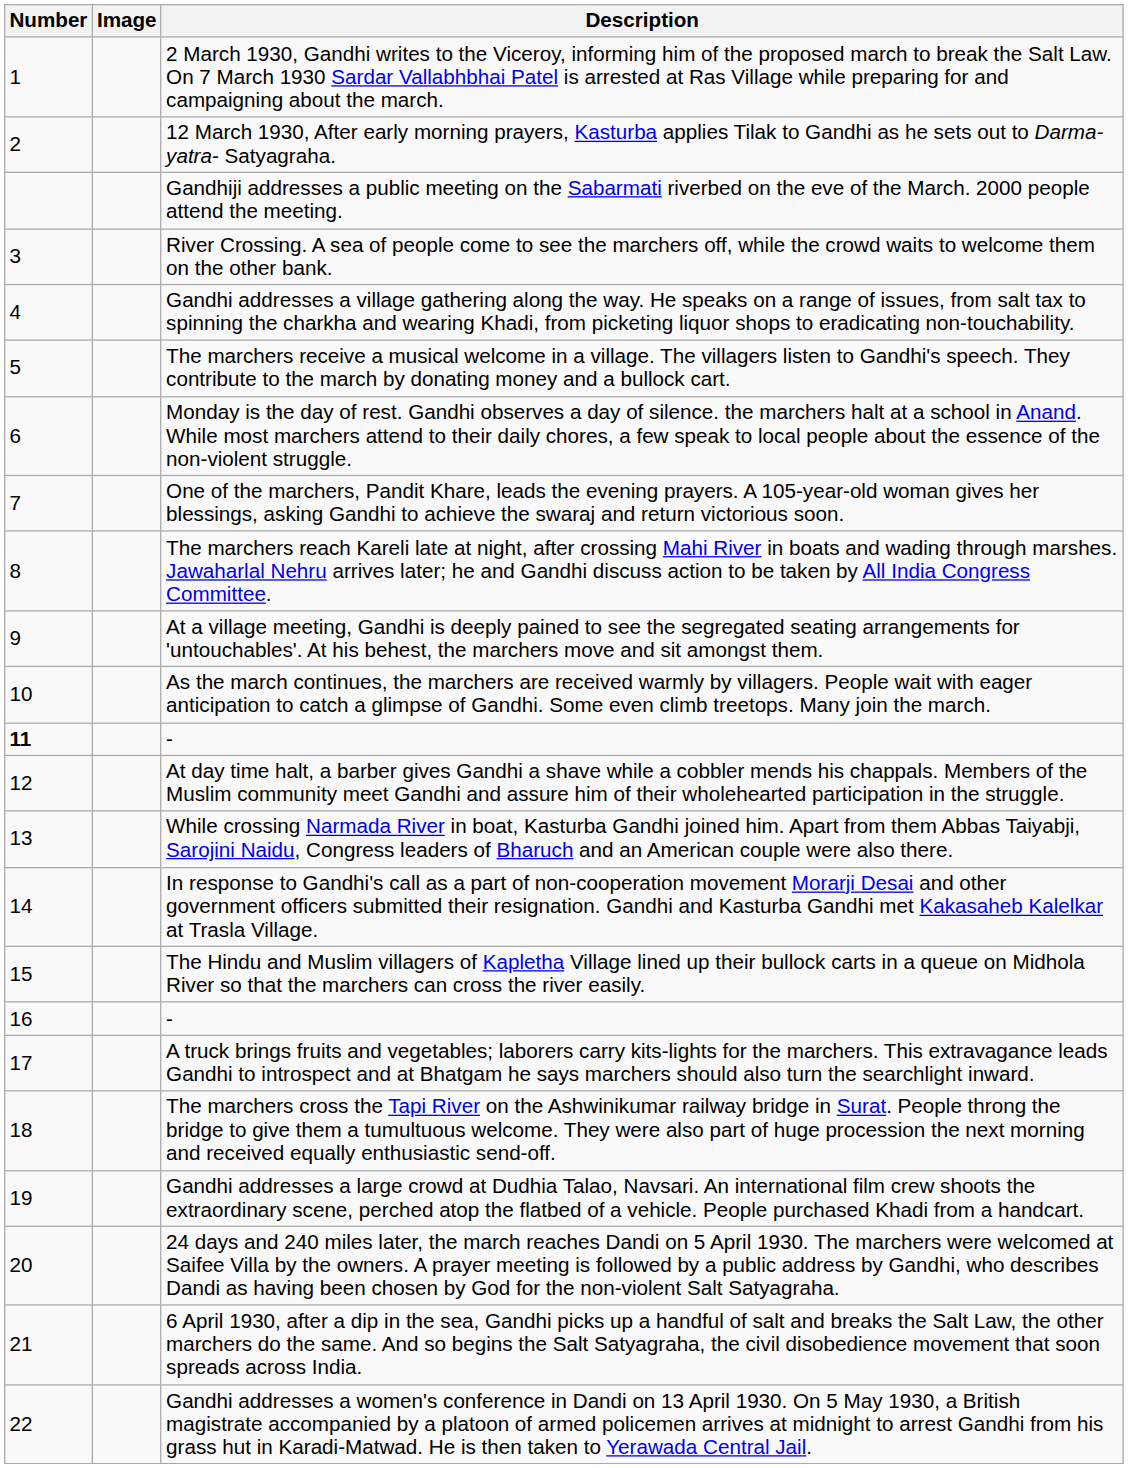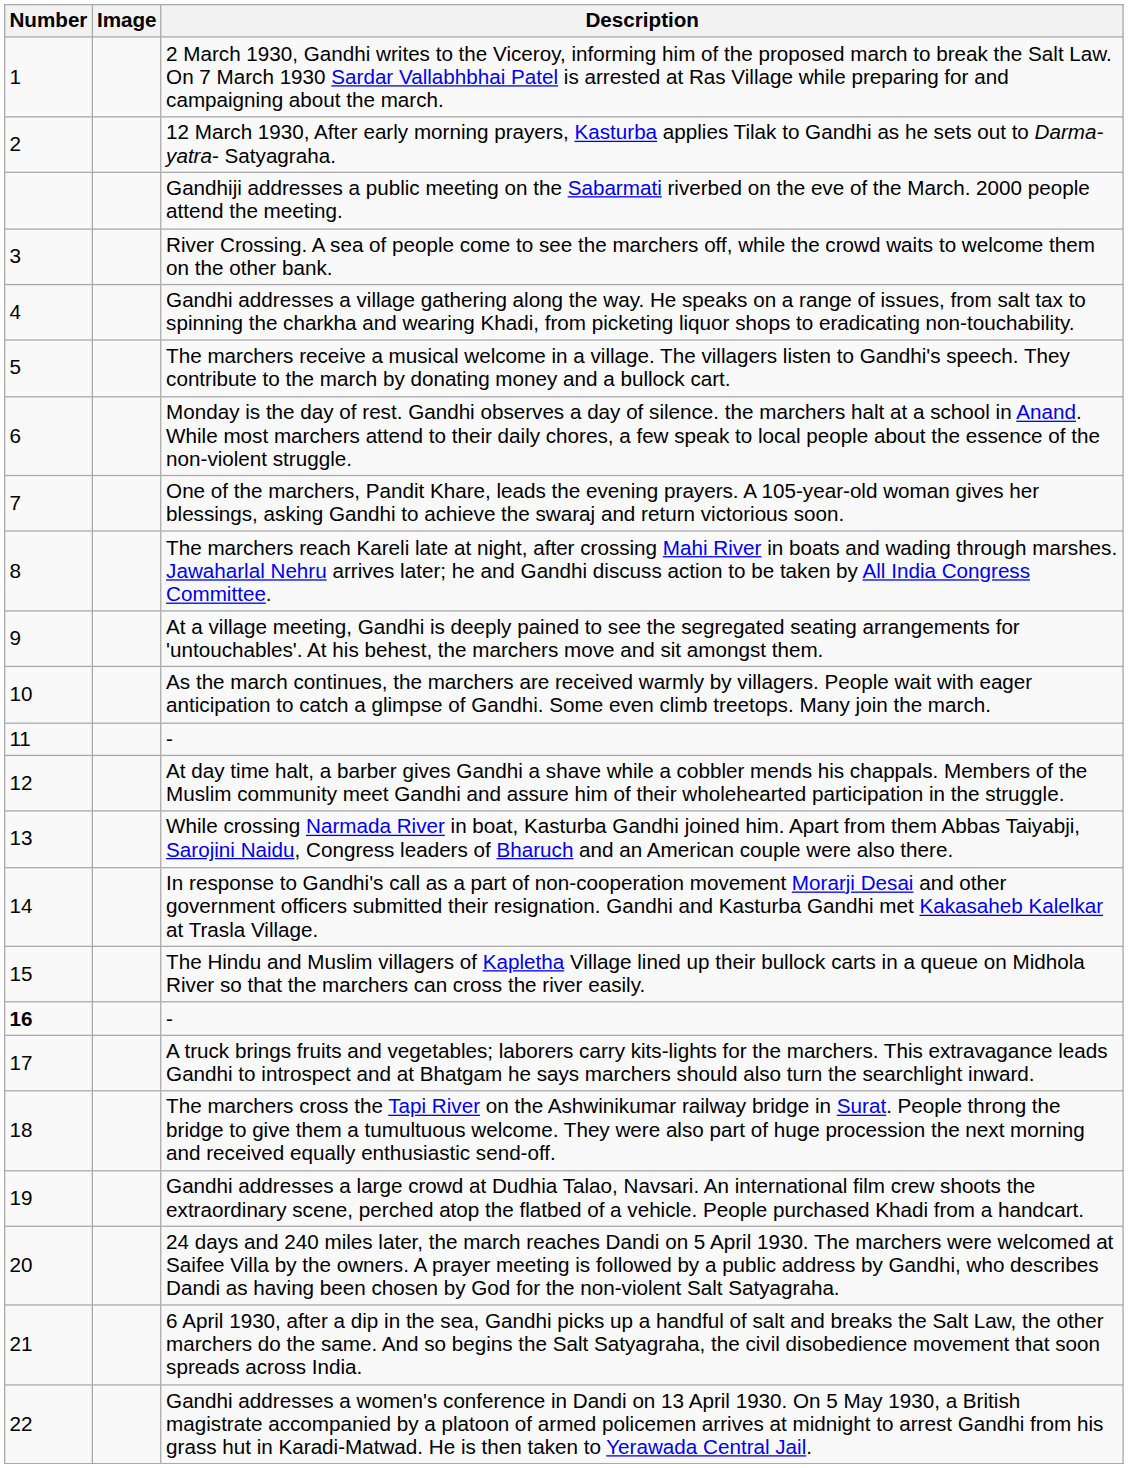11 / - | Number: bold -> normal
16 / - | Number: normal -> bold
